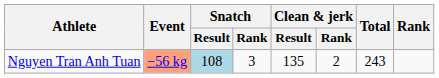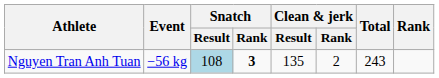Nguyen Tran Anh Tuan | Event: lightsalmon background -> no background
Nguyen Tran Anh Tuan | Snatch / Rank: normal -> bold
